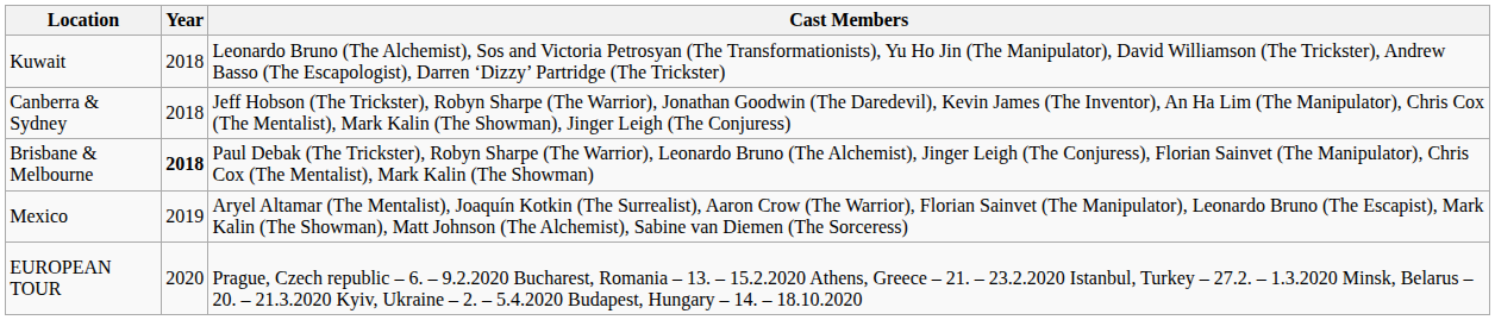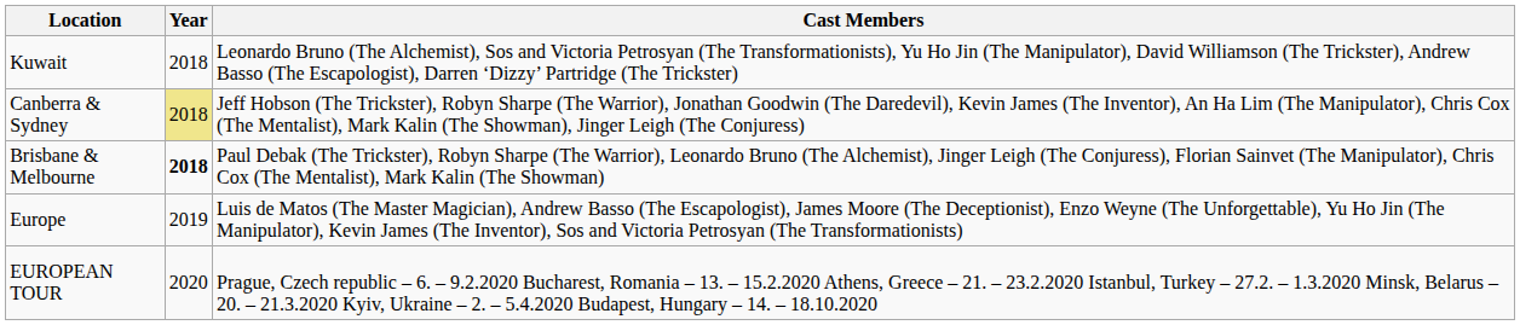Canberra & Sydney | Year: no background -> khaki background
+ row: Europe | 2019 | Luis de Matos (The Master Magician), Andrew Basso (The Escapologist), James Moore (The Deceptionist), Enzo Weyne (The Unforgettable), Yu Ho Jin (The Manipulator), Kevin James (The Inventor), Sos and Victoria Petrosyan (The Transformationists)
- row: Mexico | 2019 | Aryel Altamar (The Mentalist), Joaquín Kotkin (The Surrealist), Aaron Crow (The Warrior), Florian Sainvet (The Manipulator), Leonardo Bruno (The Escapist), Mark Kalin (The Showman), Matt Johnson (The Alchemist), Sabine van Diemen (The Sorceress)
